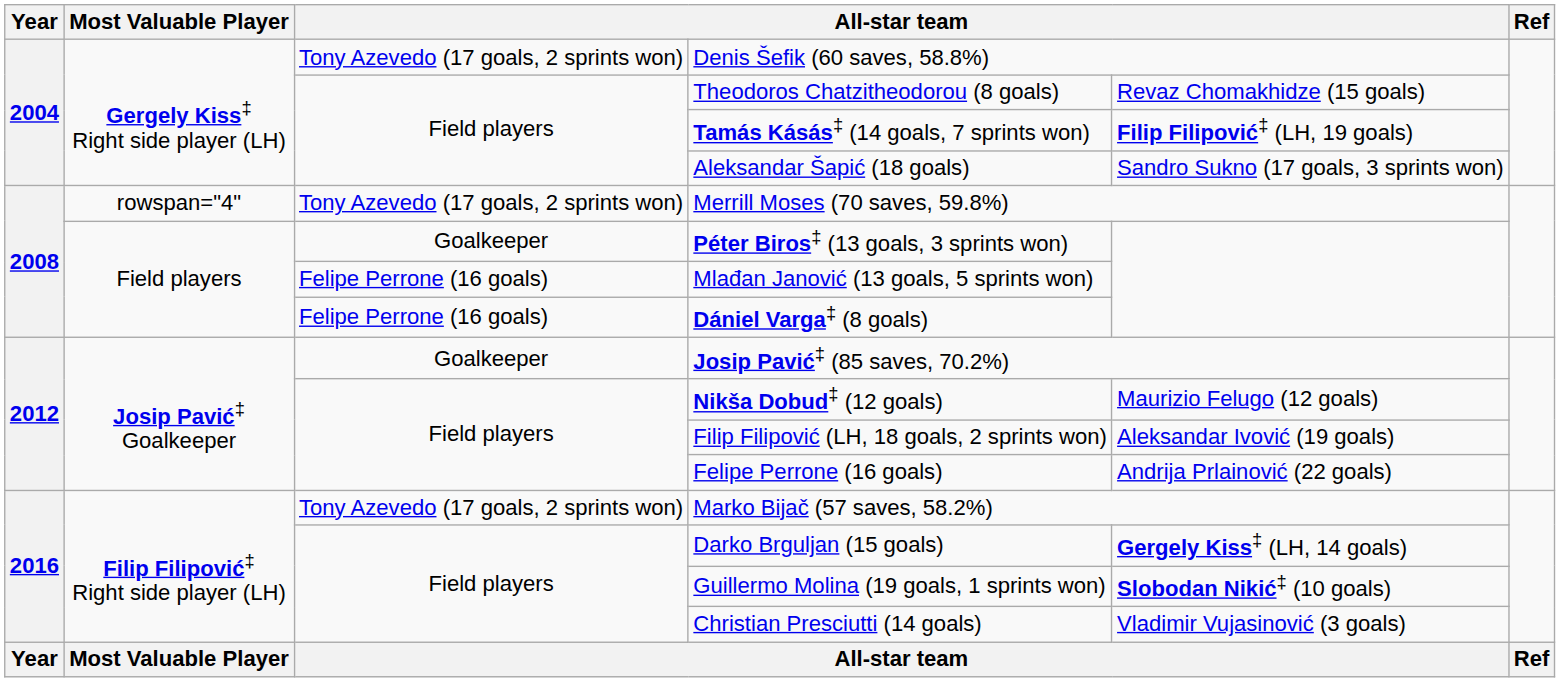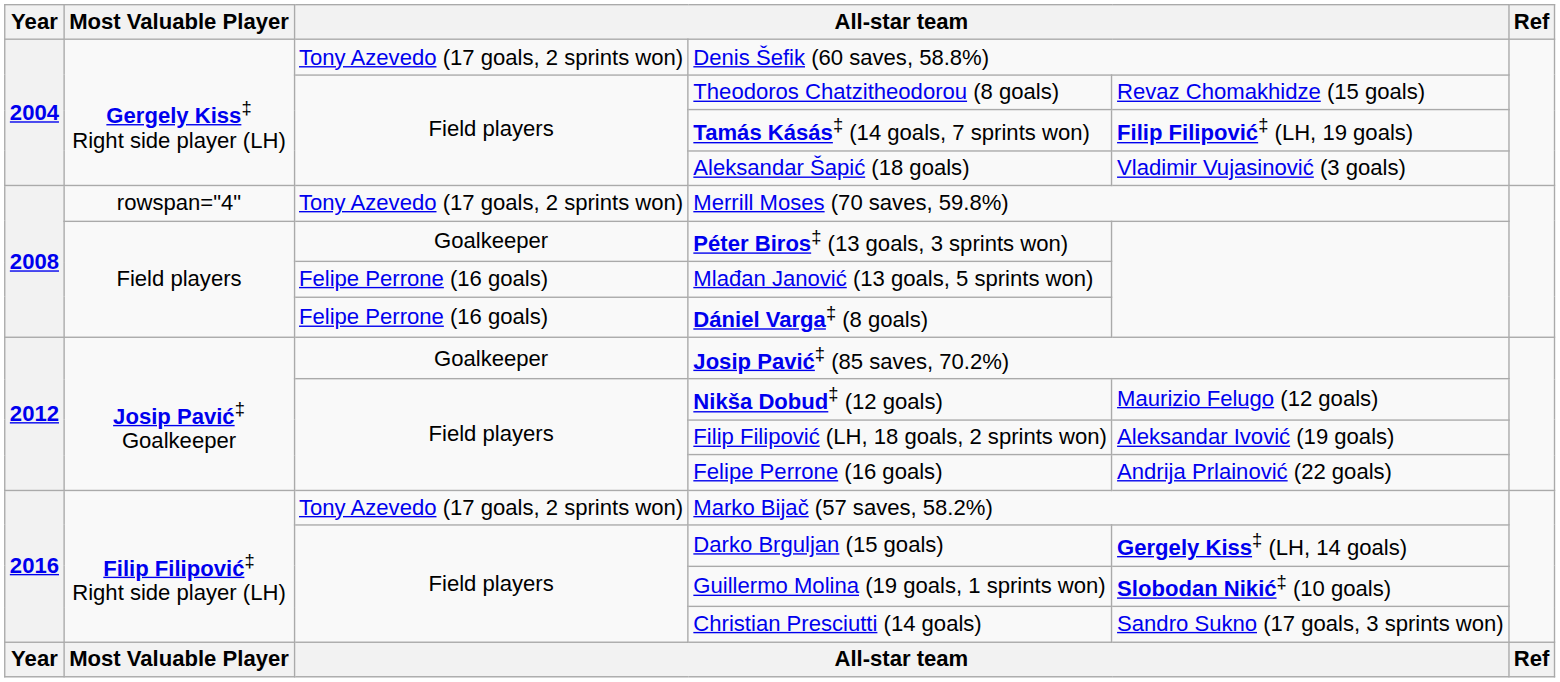Aleksandar Šapić (18 goals) | column 5: Sandro Sukno (17 goals, 3 sprints won) -> Vladimir Vujasinović (3 goals)
Christian Presciutti (14 goals) | column 5: Vladimir Vujasinović (3 goals) -> Sandro Sukno (17 goals, 3 sprints won)
